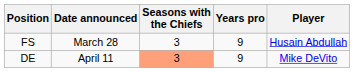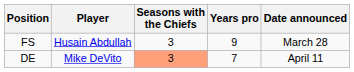columns swapped: Player <-> Date announced
DE | Years pro: 9 -> 7
